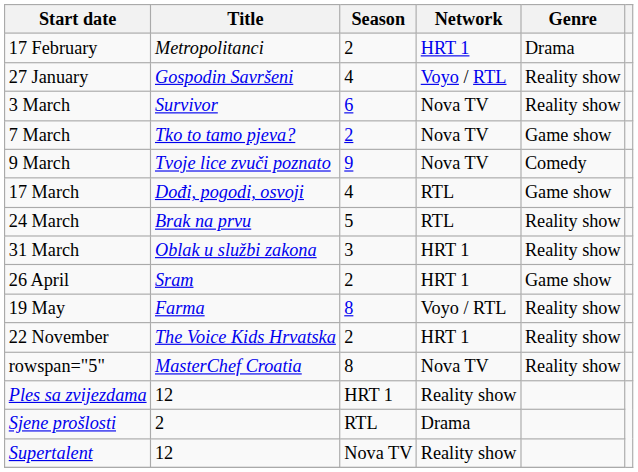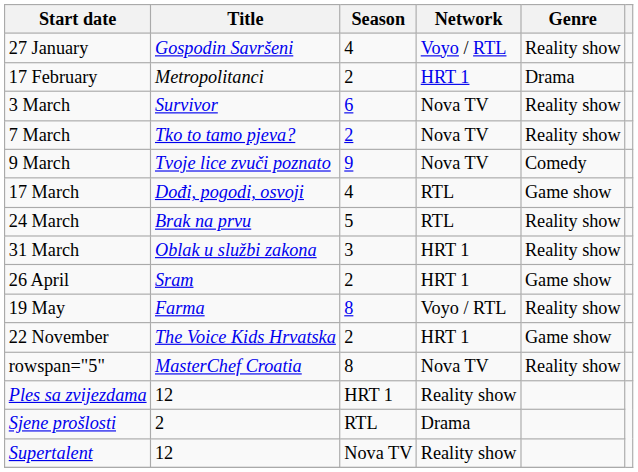rows swapped: 27 January <-> 17 February
7 March | Genre: Game show -> Reality show
22 November | Genre: Reality show -> Game show
